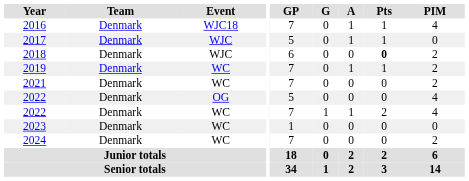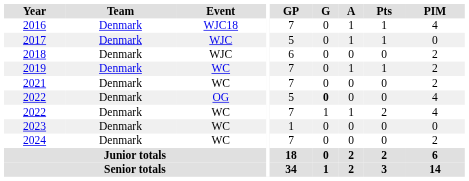2018 | Pts: bold -> normal
2022 / OG | G: normal -> bold
